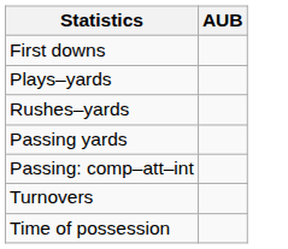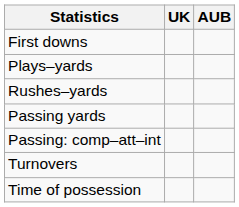+ column: UK
